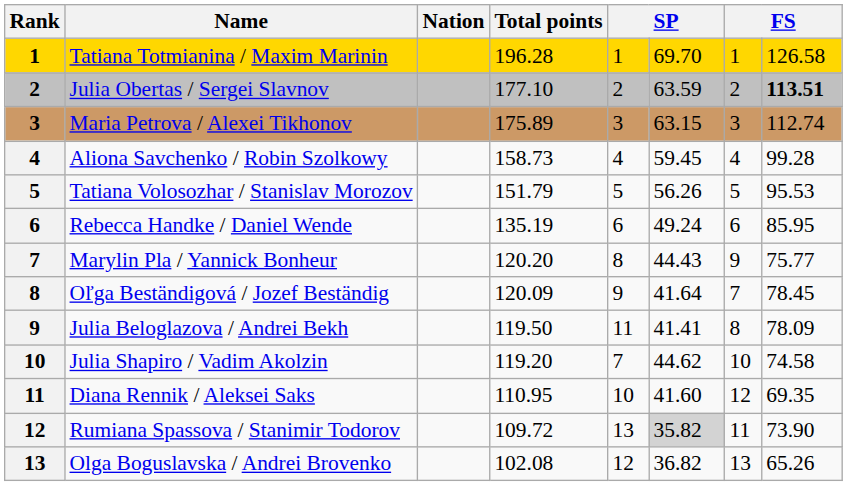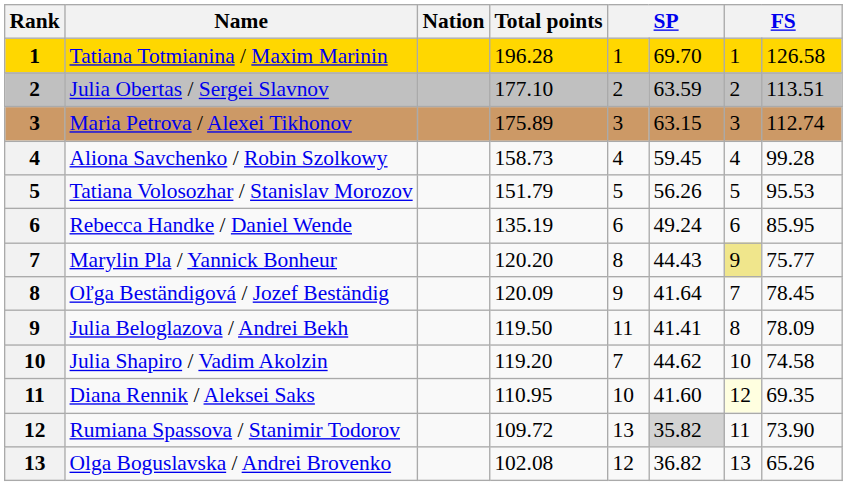Julia Obertas / Sergei Slavnov | column 8: bold -> normal
Marylin Pla / Yannick Bonheur | column 7: no background -> khaki background
Diana Rennik / Aleksei Saks | column 7: no background -> lightyellow background
